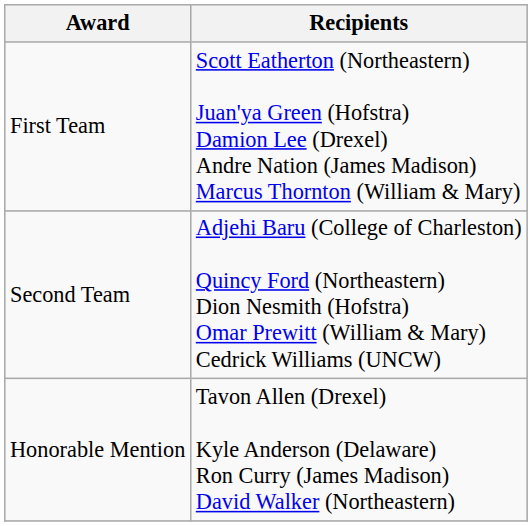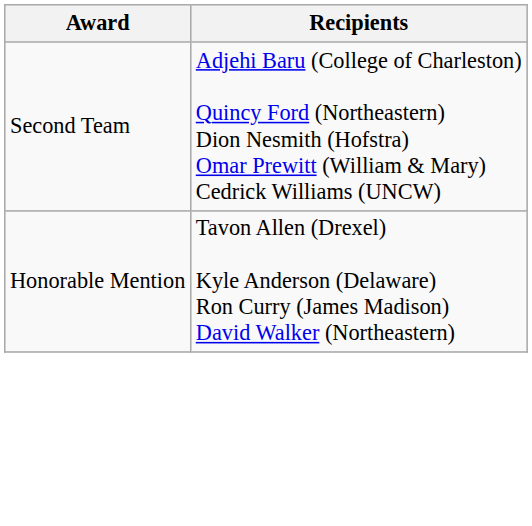- row: First Team | Scott Eatherton (Northeastern) Juan'ya Green (Hofstra) Damion Lee (Drexel) Andre Nation (James Madison) Marcus Thornton (William & Mary)
